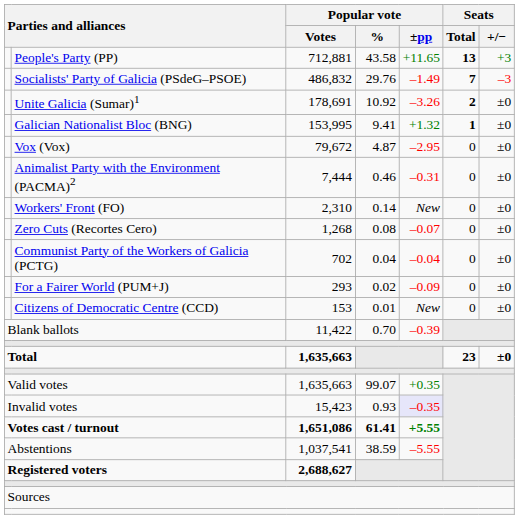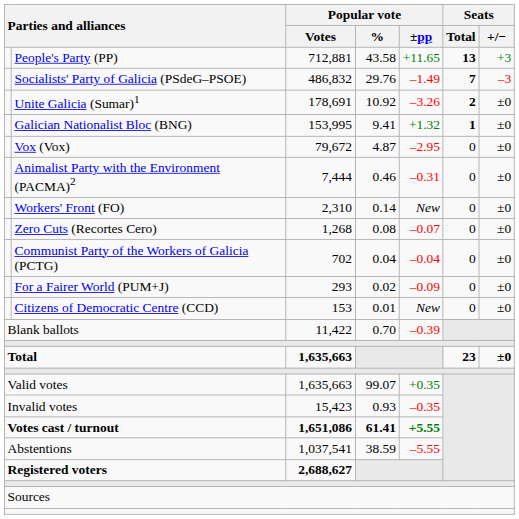Invalid votes | Popular vote / ±pp: lavender background -> no background
